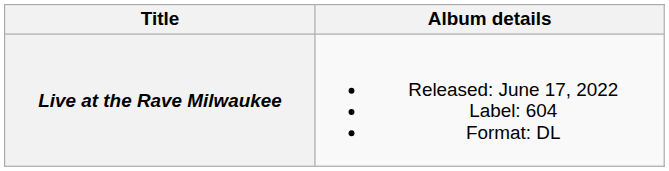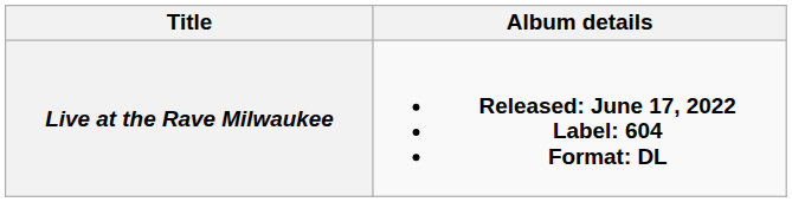Live at the Rave Milwaukee | Album details: normal -> bold
